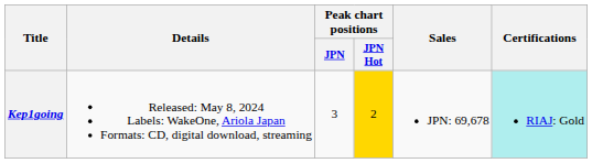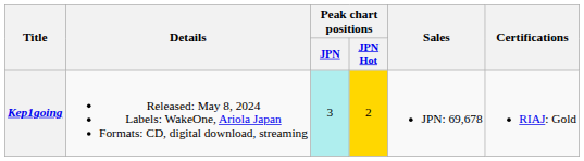Kep1going | Peak chart positions / JPN: no background -> paleturquoise background
Kep1going | Certifications: paleturquoise background -> no background
